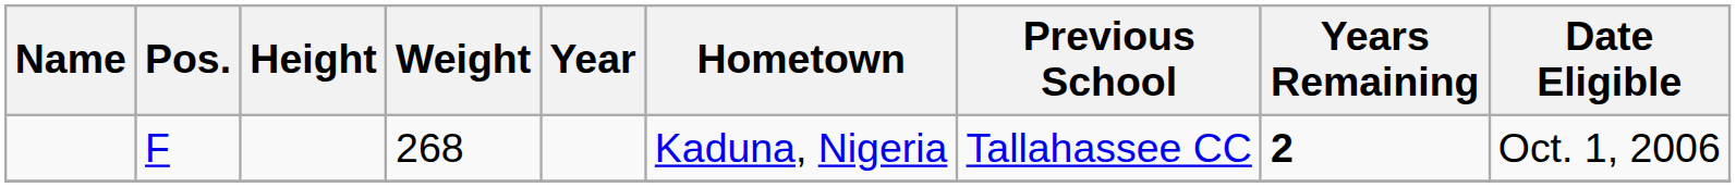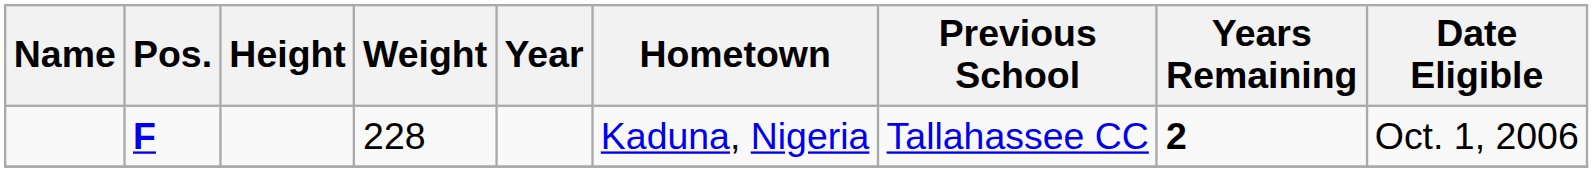row 2 | Pos.: normal -> bold
row 2 | Weight: 268 -> 228
